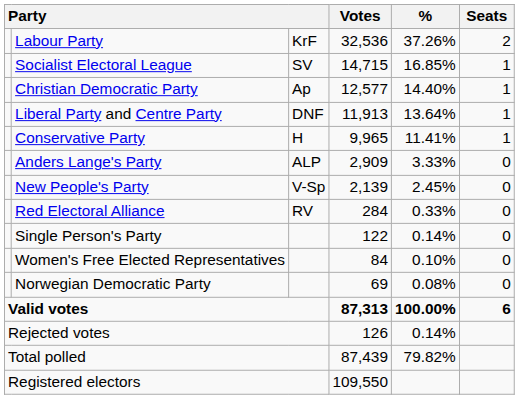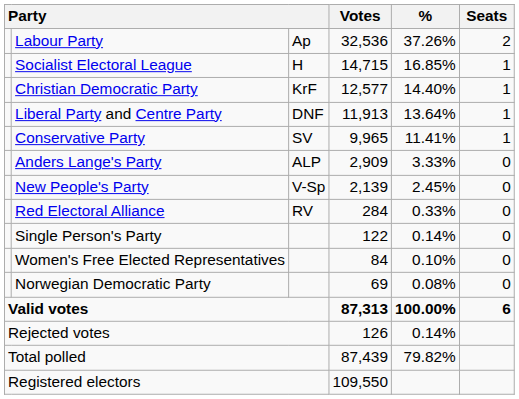Labour Party | column 3: KrF -> Ap
Socialist Electoral League | column 3: SV -> H
Christian Democratic Party | column 3: Ap -> KrF
Conservative Party | column 3: H -> SV
